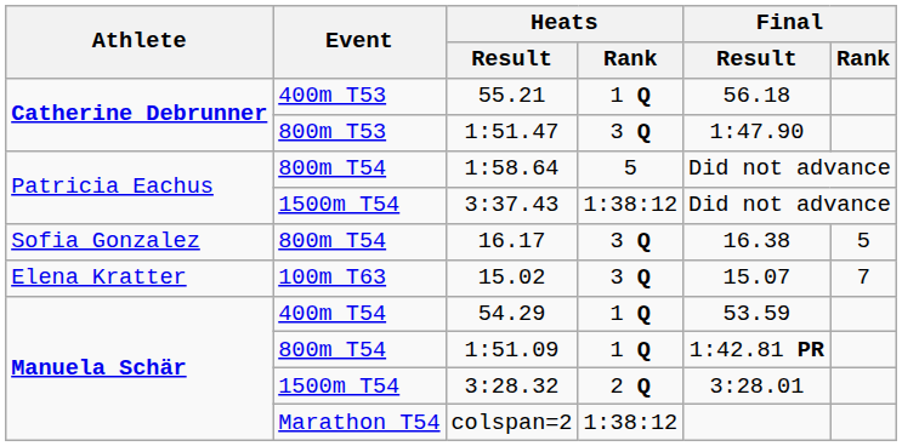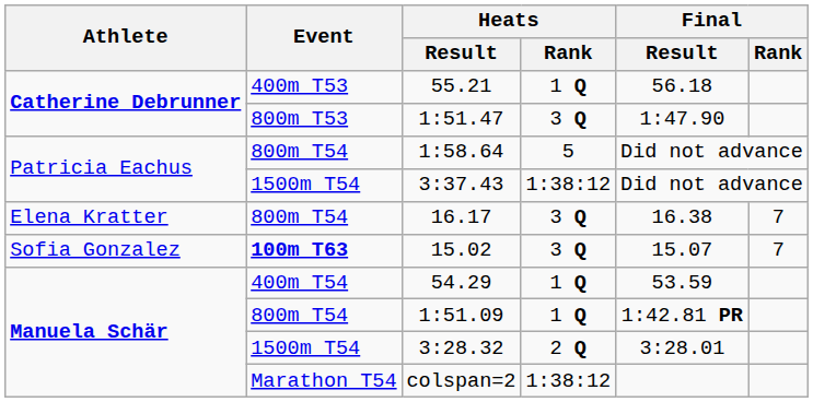16.17 | Athlete: Sofia Gonzalez -> Elena Kratter
16.17 | Final / Rank: 5 -> 7
15.02 | Athlete: Elena Kratter -> Sofia Gonzalez
15.02 | Event: normal -> bold
